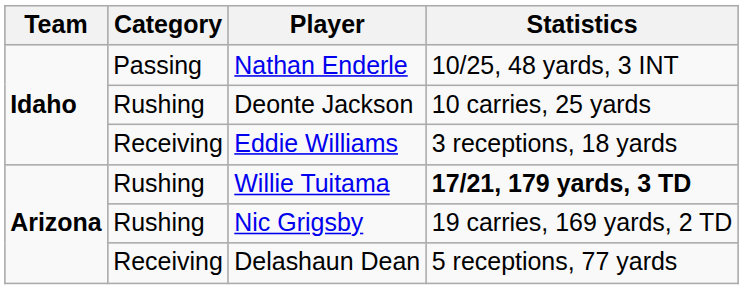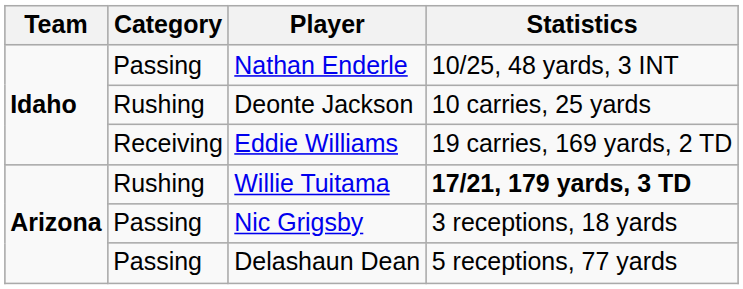Eddie Williams | Statistics: 3 receptions, 18 yards -> 19 carries, 169 yards, 2 TD
Nic Grigsby | Category: Rushing -> Passing
Nic Grigsby | Statistics: 19 carries, 169 yards, 2 TD -> 3 receptions, 18 yards
Delashaun Dean | Category: Receiving -> Passing
